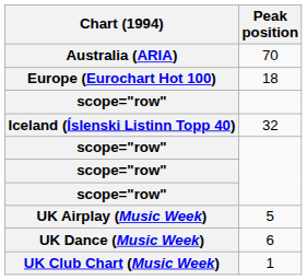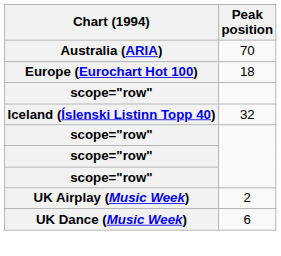UK Airplay (Music Week) | Peak position: 5 -> 2
- row: UK Club Chart (Music Week) | 1
